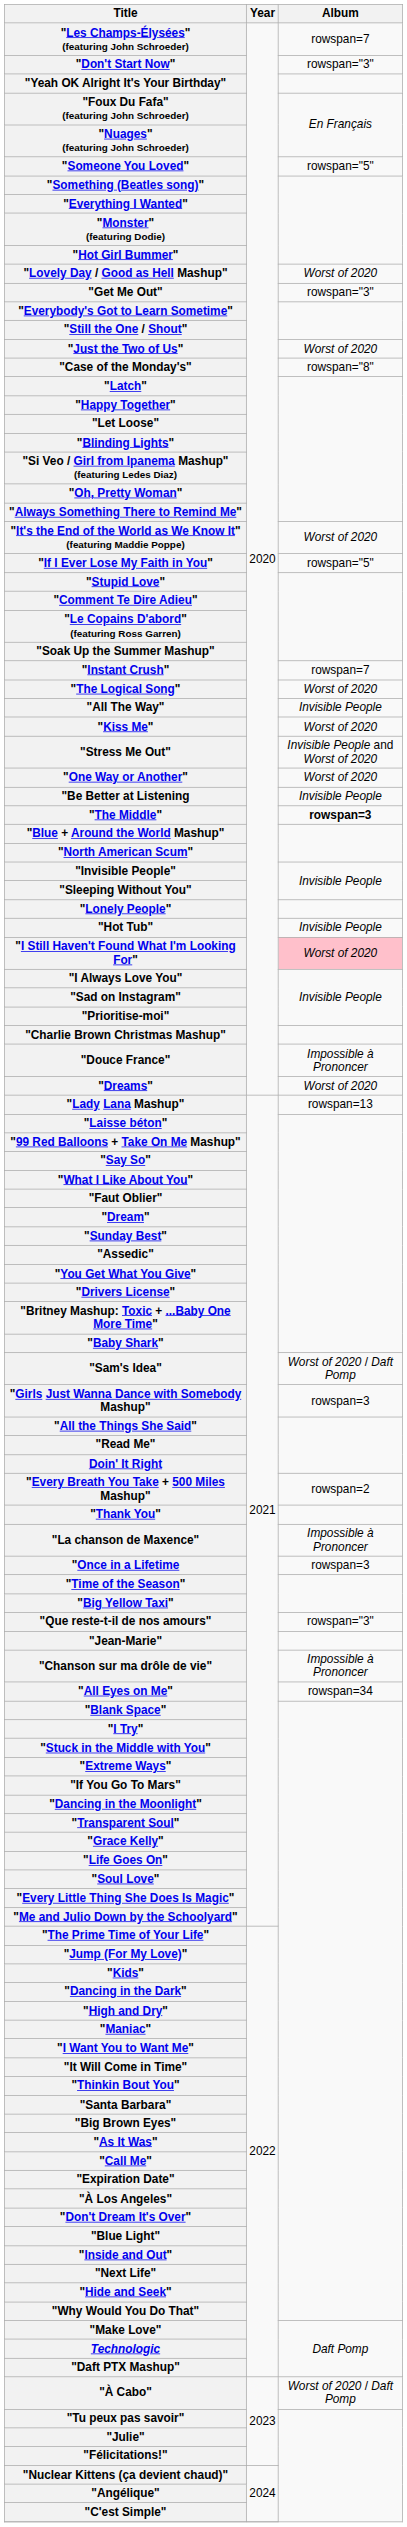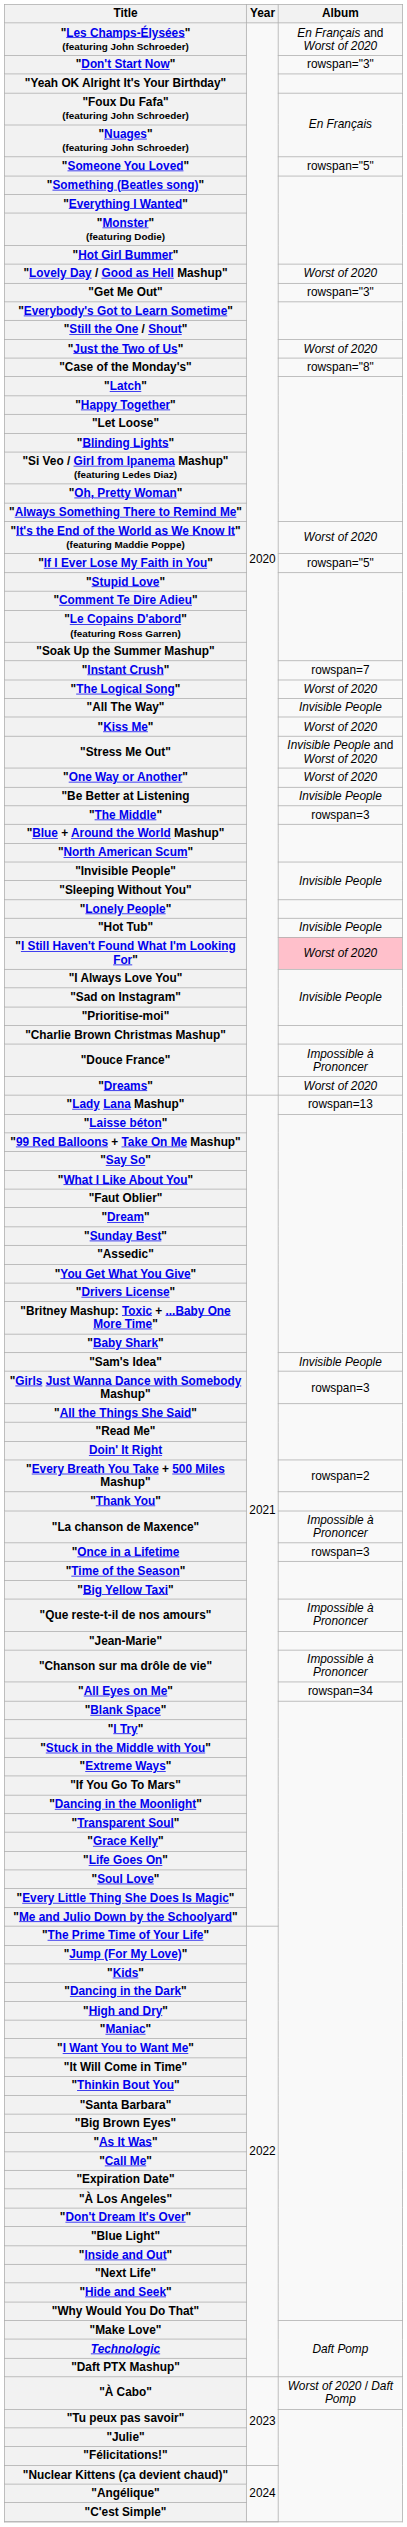"Les Champs-Élysées" (featuring John Schroeder) | Album: rowspan=7 -> En Français and Worst of 2020
"The Middle" | Album: bold -> normal
"Sam's Idea" | Album: Worst of 2020 / Daft Pomp -> Invisible People
"Que reste-t-il de nos amours" | Album: rowspan="3" -> Impossible à Prononcer
